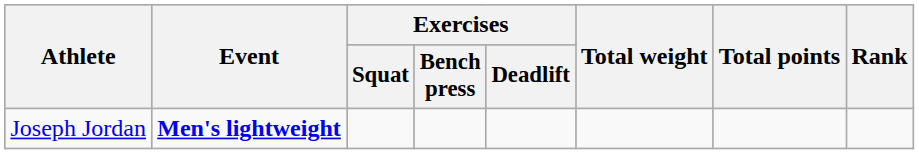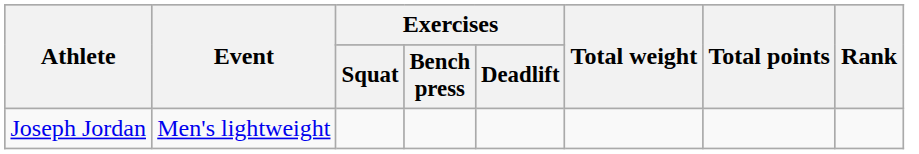Joseph Jordan | Event: bold -> normal
